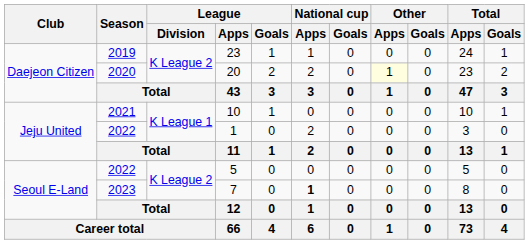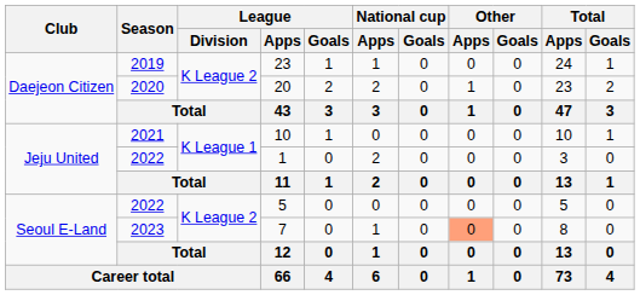20 | Other / Apps: lightyellow background -> no background
7 | National cup / Apps: bold -> normal
7 | Other / Apps: no background -> lightsalmon background
